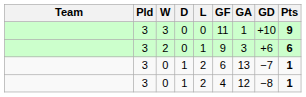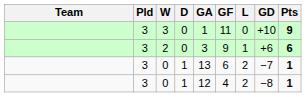columns swapped: L <-> GA
